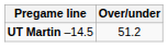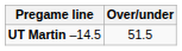UT Martin –14.5 | Over/under: 51.2 -> 51.5
